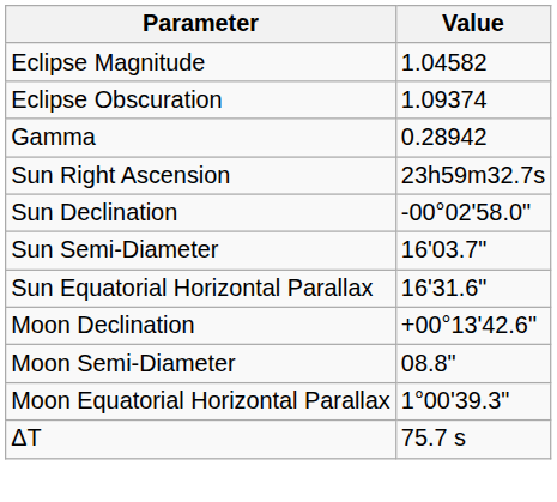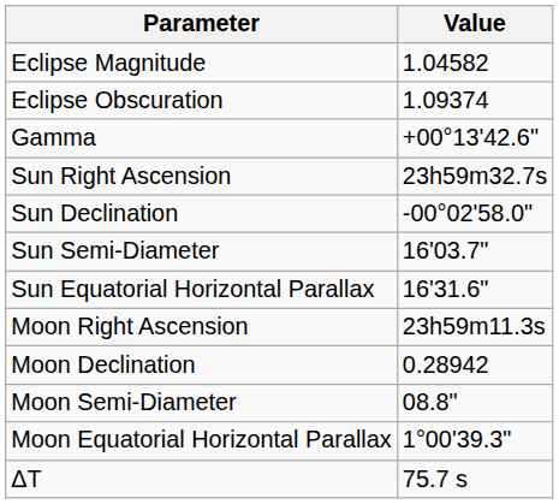Gamma | Value: 0.28942 -> +00°13'42.6"
+ row: Moon Right Ascension | 23h59m11.3s
Moon Declination | Value: +00°13'42.6" -> 0.28942
